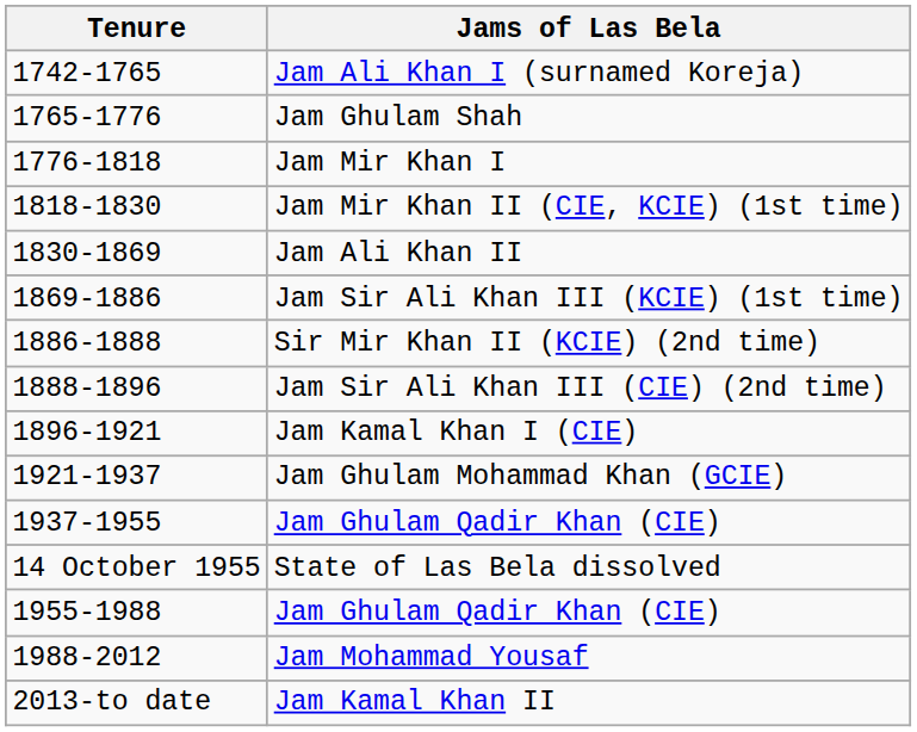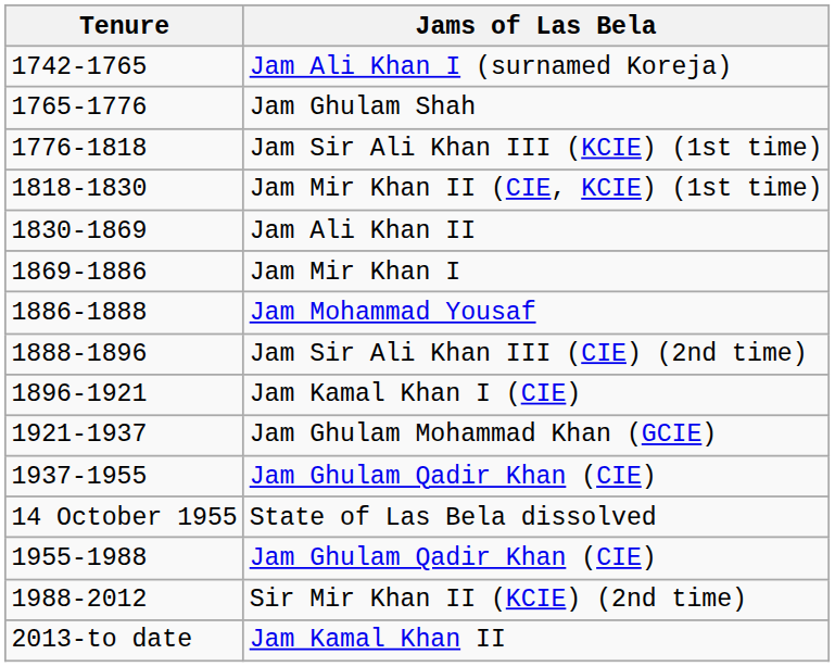row 4 | Jams of Las Bela: Jam Mir Khan I -> Jam Sir Ali Khan III (KCIE) (1st time)
row 7 | Jams of Las Bela: Jam Sir Ali Khan III (KCIE) (1st time) -> Jam Mir Khan I
row 8 | Jams of Las Bela: Sir Mir Khan II (KCIE) (2nd time) -> Jam Mohammad Yousaf
row 15 | Jams of Las Bela: Jam Mohammad Yousaf -> Sir Mir Khan II (KCIE) (2nd time)
